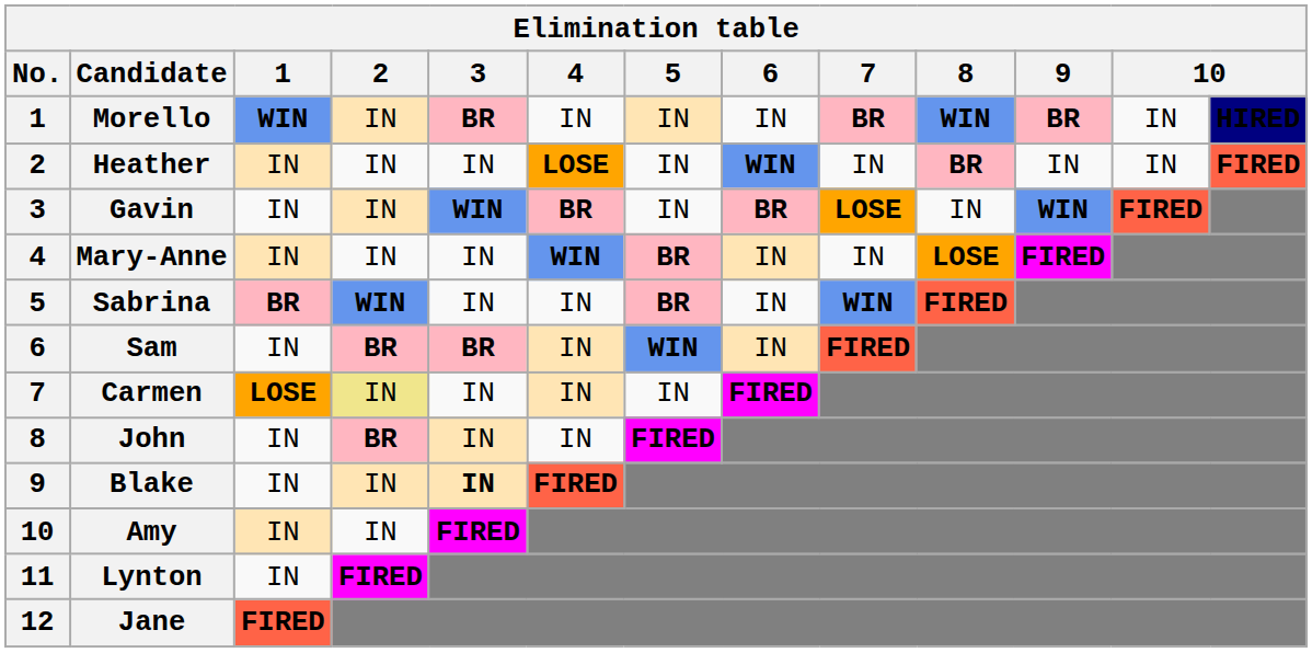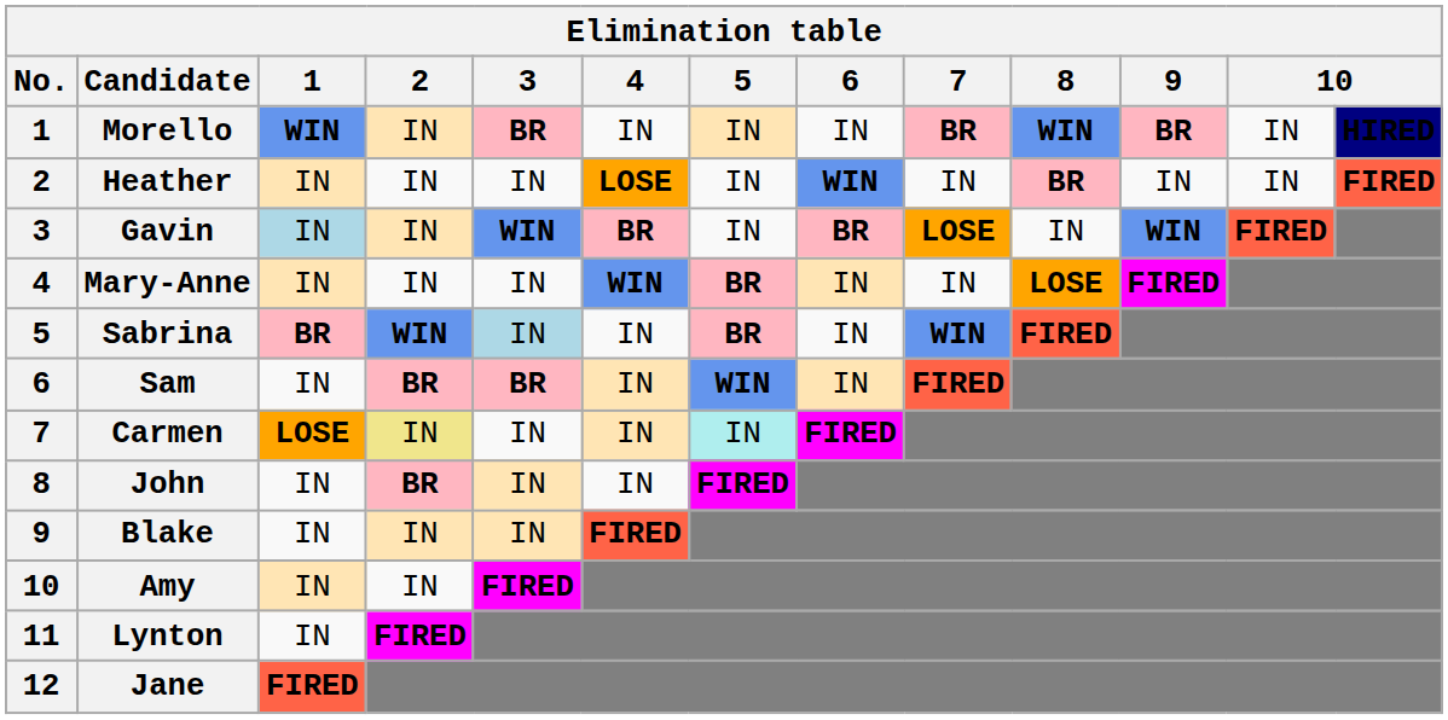Gavin | Elimination table / 1: no background -> lightblue background
Sabrina | Elimination table / 3: no background -> lightblue background
Carmen | Elimination table / 5: no background -> paleturquoise background
Blake | Elimination table / 3: bold -> normal
